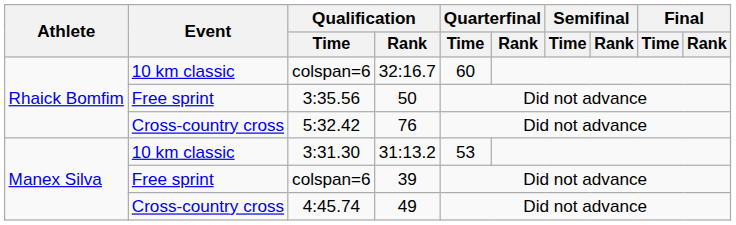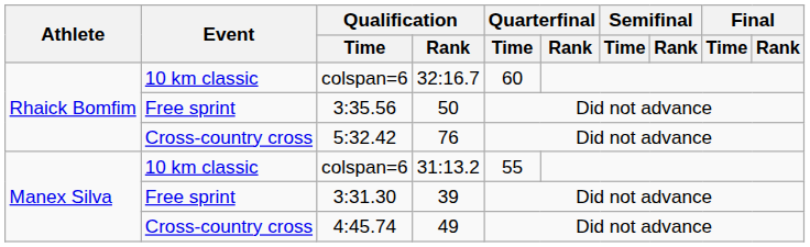31:13.2 | Qualification / Time: 3:31.30 -> colspan=6
31:13.2 | Quarterfinal / Time: 53 -> 55
39 | Qualification / Time: colspan=6 -> 3:31.30
